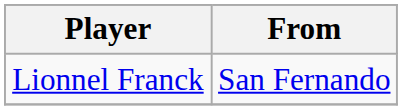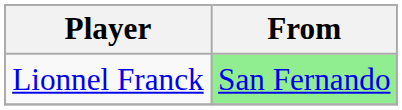Lionnel Franck | From: no background -> lightgreen background
